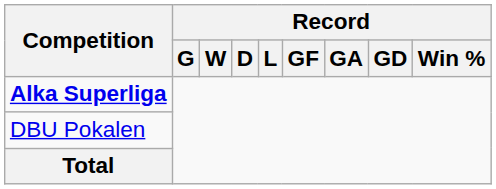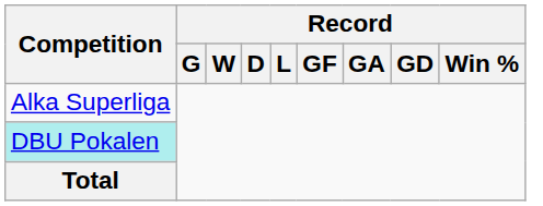Alka Superliga | Competition: bold -> normal
DBU Pokalen | Competition: no background -> paleturquoise background
